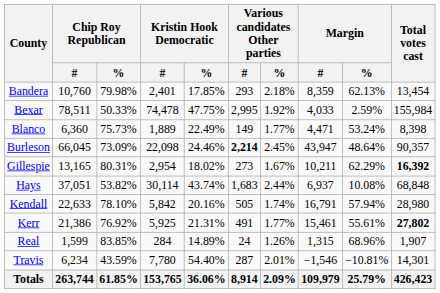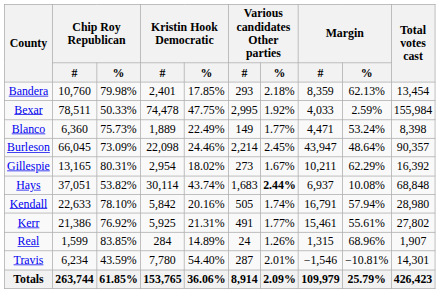Burleson | Various candidates Other parties / #: bold -> normal
Gillespie | Total votes cast: bold -> normal
Hays | Various candidates Other parties / %: normal -> bold
Kerr | Total votes cast: bold -> normal
